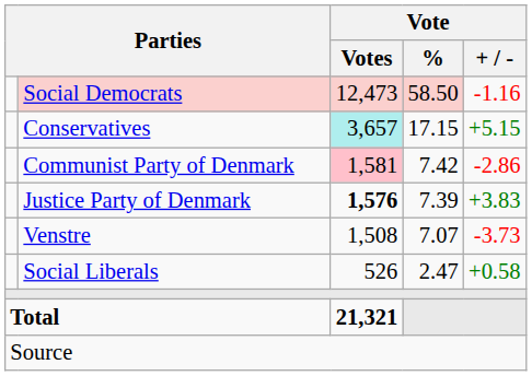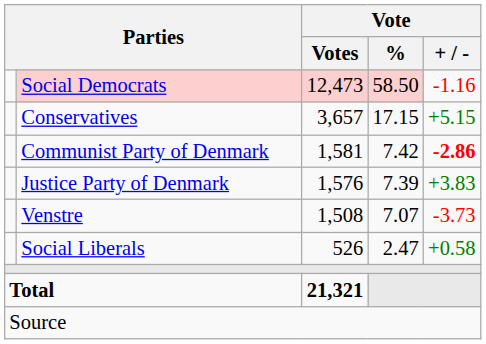Conservatives | Vote / Votes: paleturquoise background -> no background
Communist Party of Denmark | Vote / Votes: pink background -> no background
Communist Party of Denmark | Vote / + / -: normal -> bold
Justice Party of Denmark | Vote / Votes: bold -> normal
